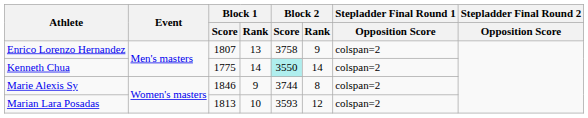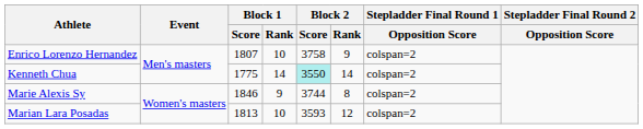Enrico Lorenzo Hernandez | Block 1 / Rank: 13 -> 10
